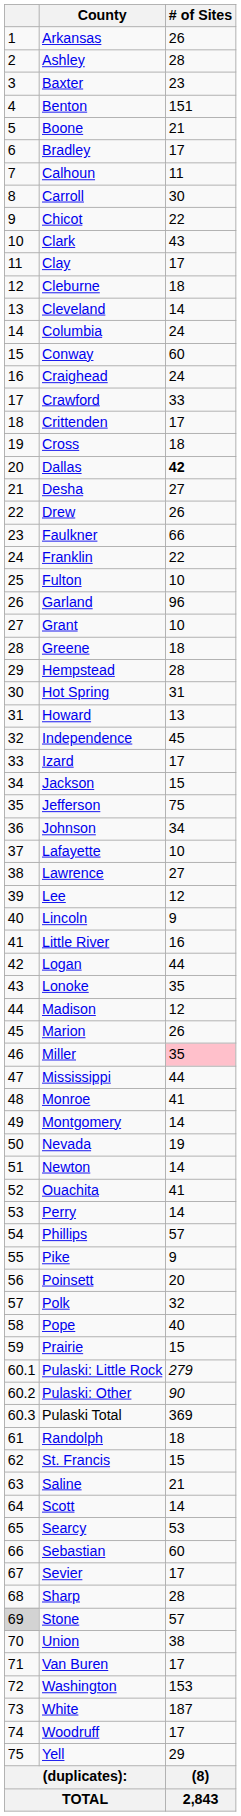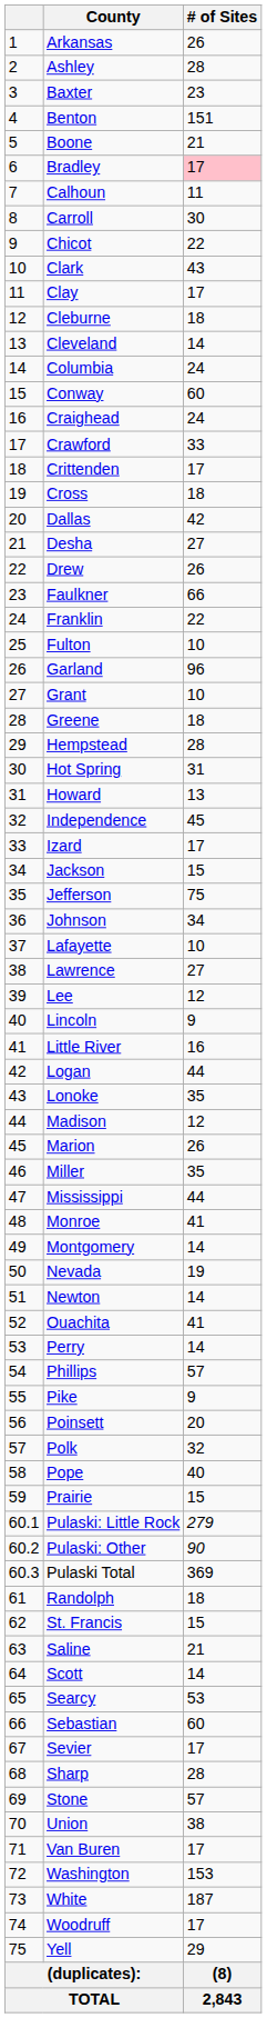Bradley | # of Sites: no background -> pink background
Dallas | # of Sites: bold -> normal
Miller | # of Sites: pink background -> no background
Stone | column 1: lightgrey background -> no background
